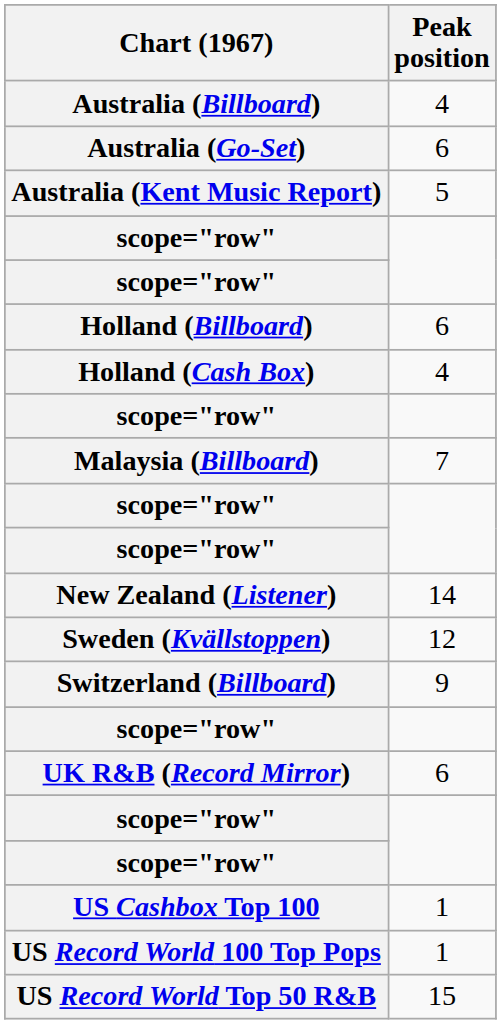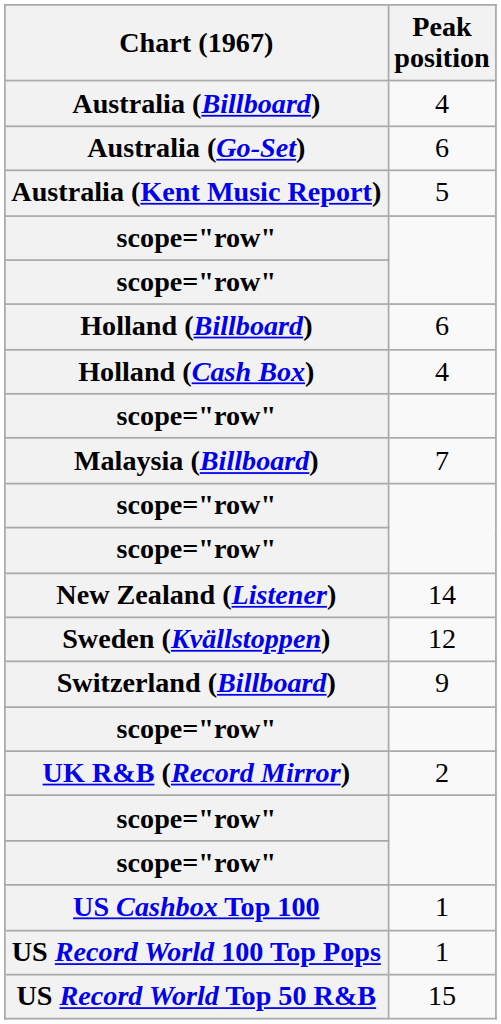UK R&B (Record Mirror) | Peak position: 6 -> 2
